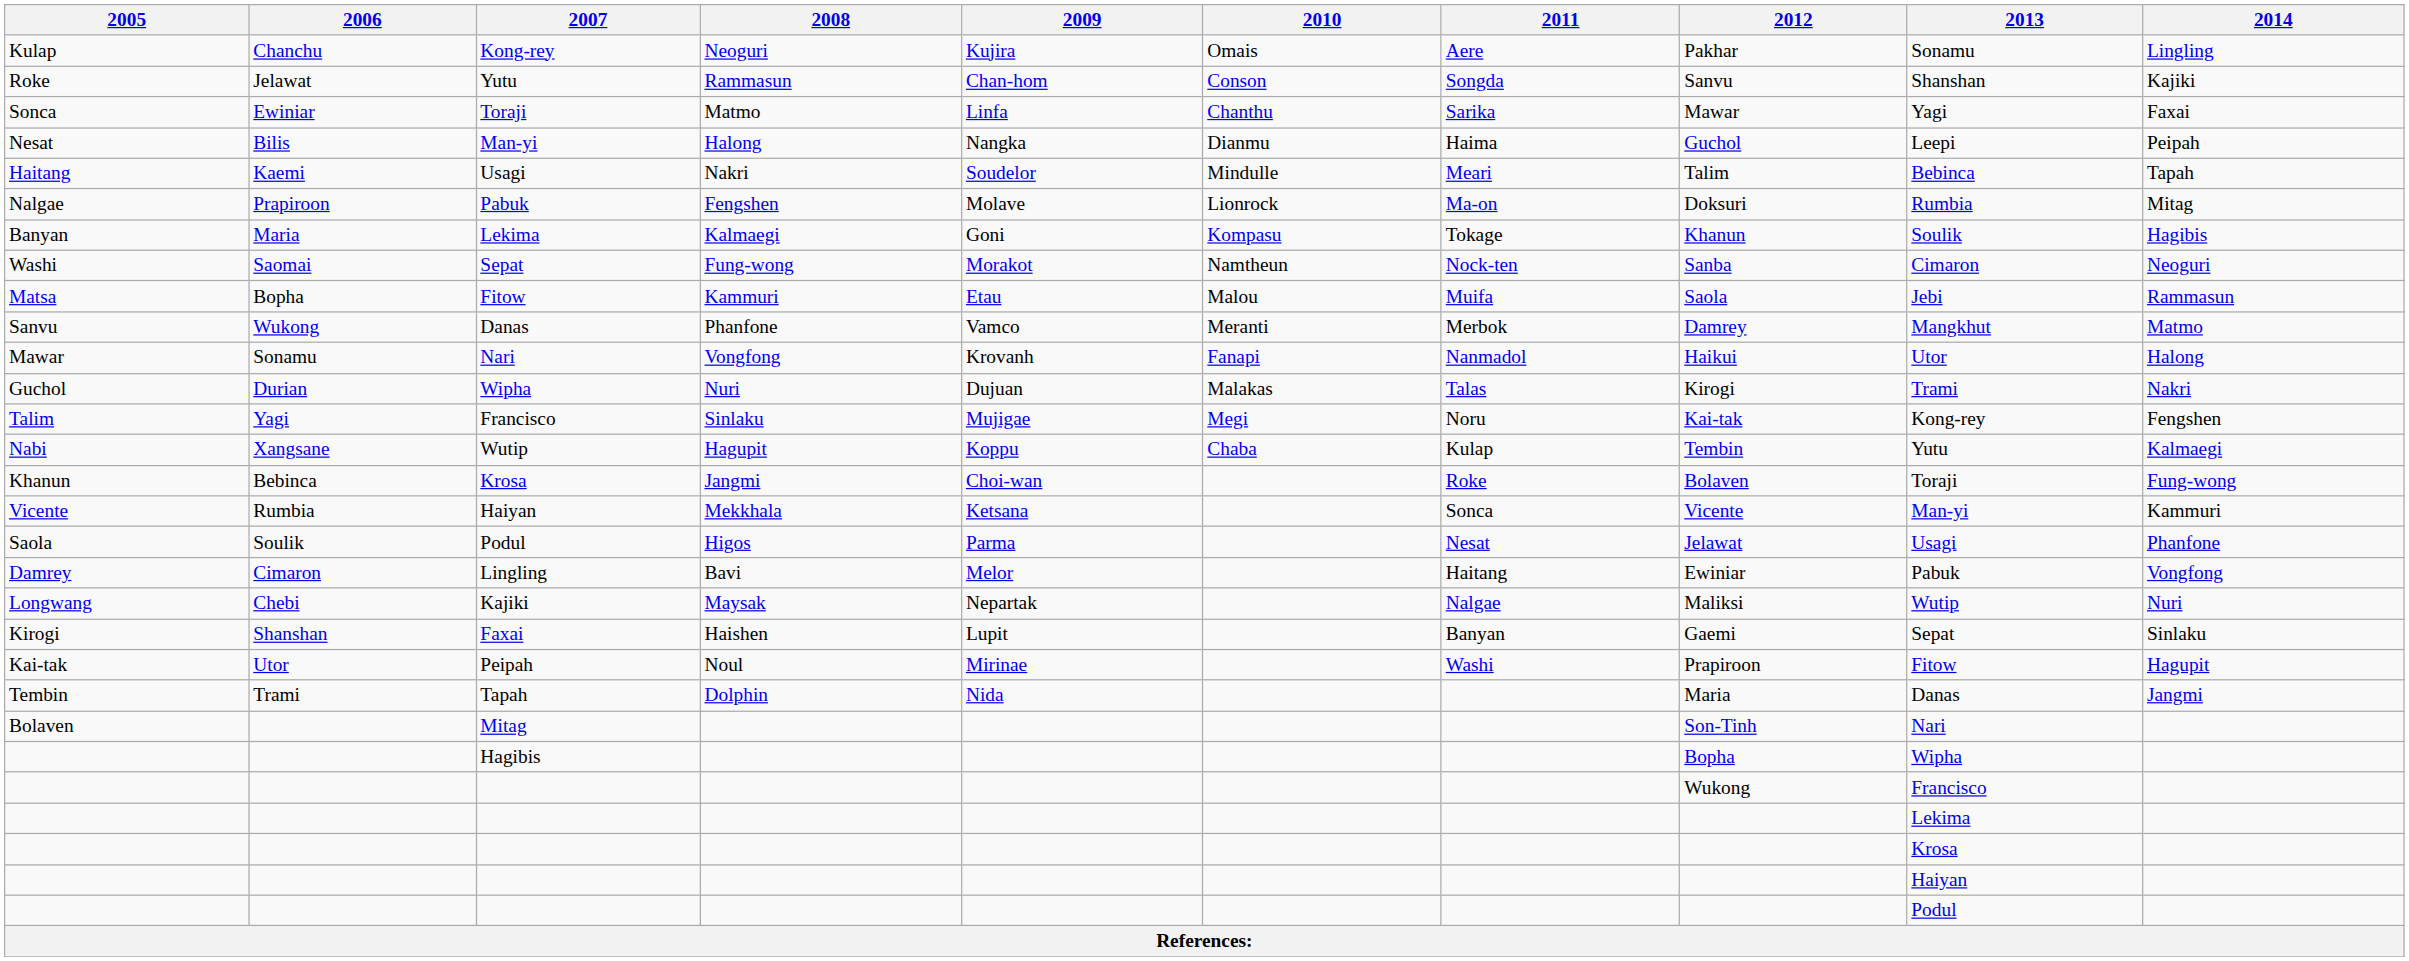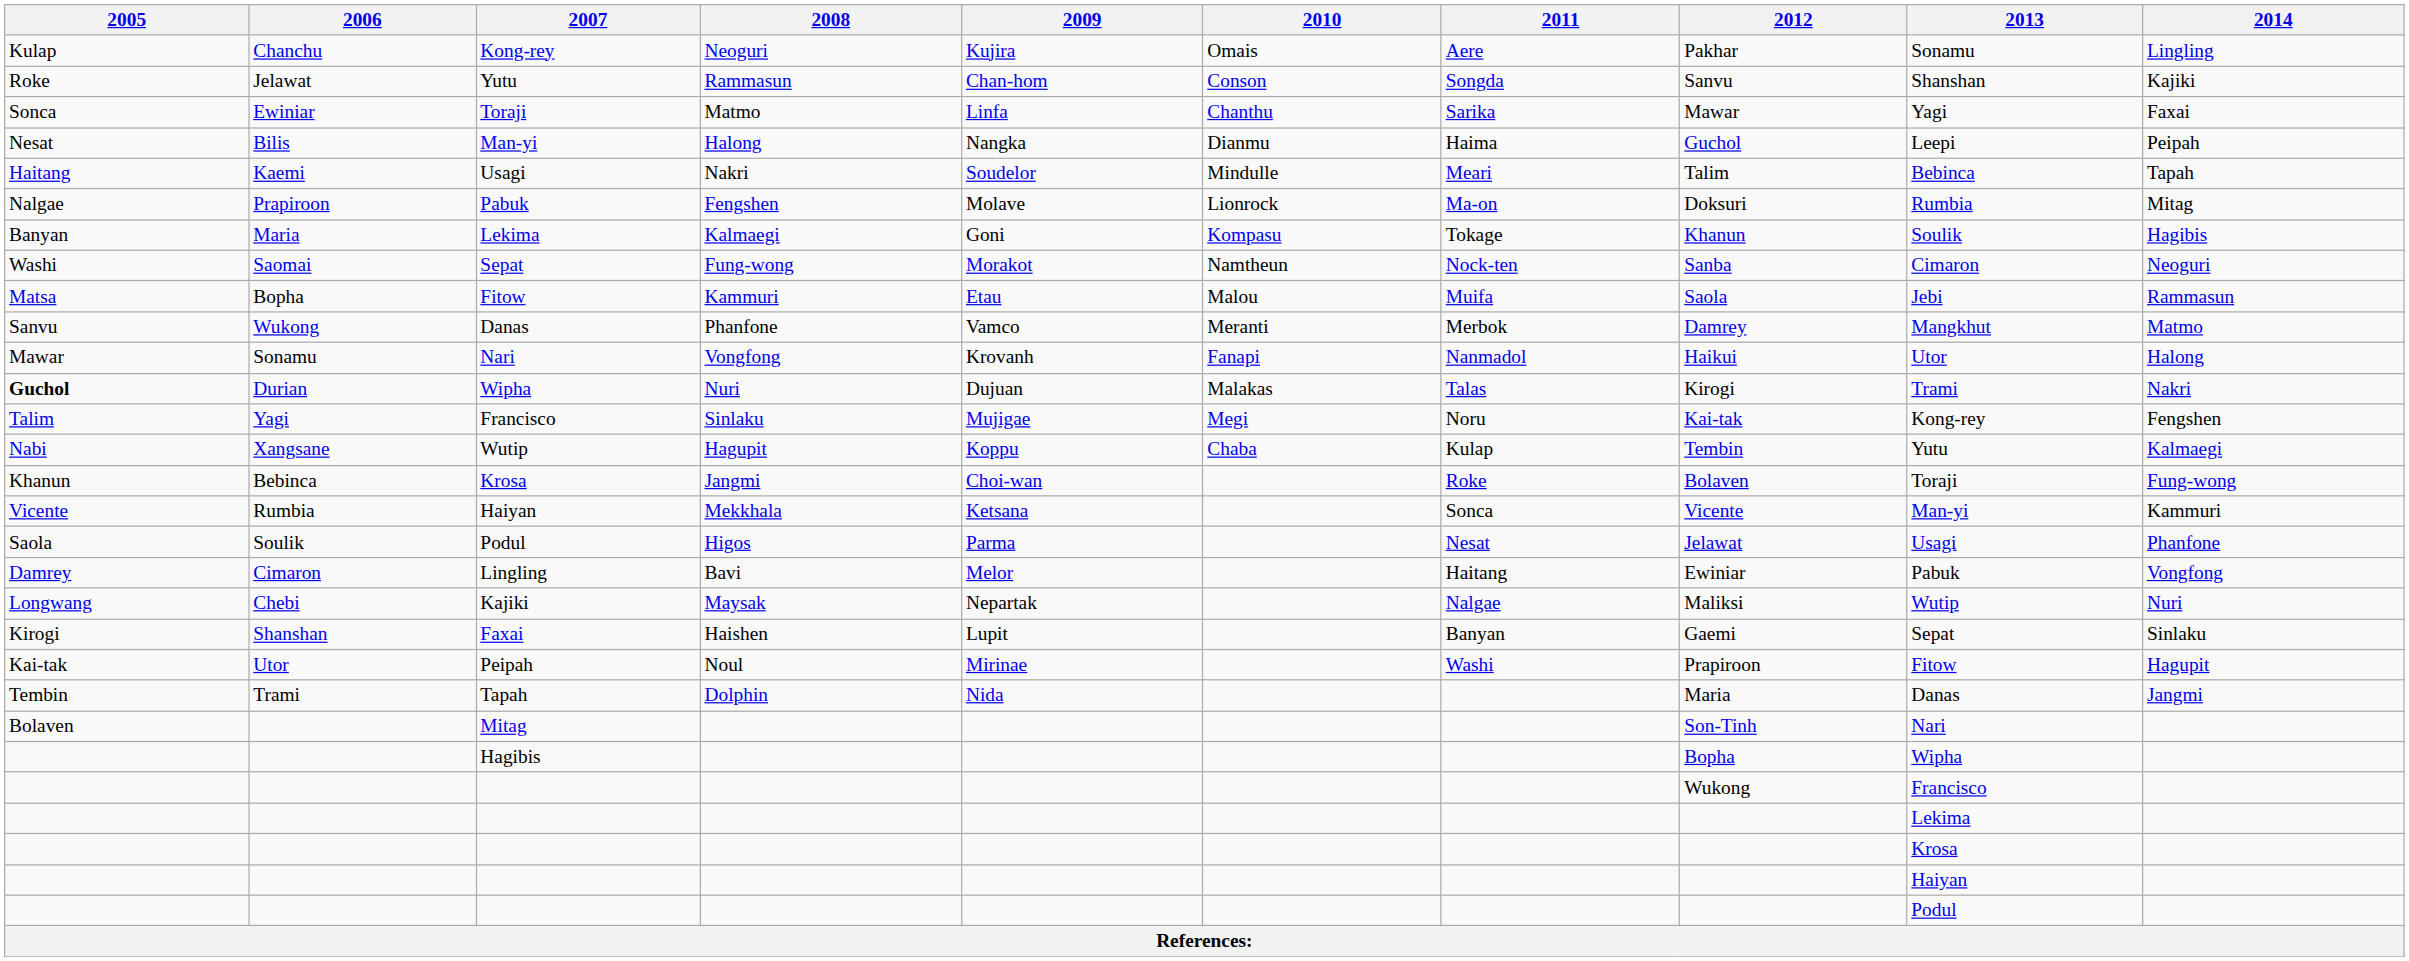row 13 | 2005: normal -> bold
